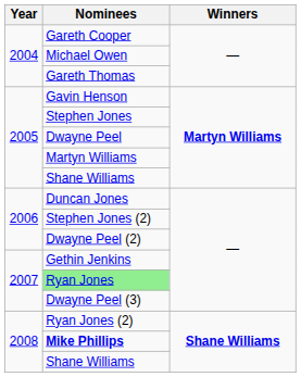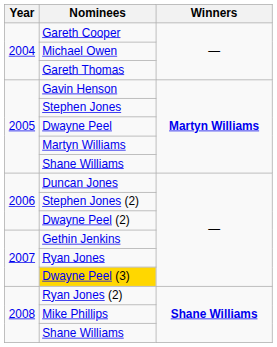Ryan Jones | Nominees: lightgreen background -> no background
Dwayne Peel (3) | Nominees: no background -> gold background
Mike Phillips | Nominees: bold -> normal
